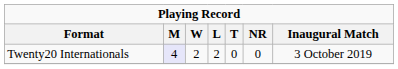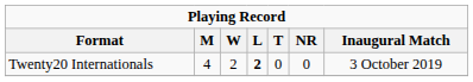Twenty20 Internationals | M: lavender background -> no background
Twenty20 Internationals | L: normal -> bold
